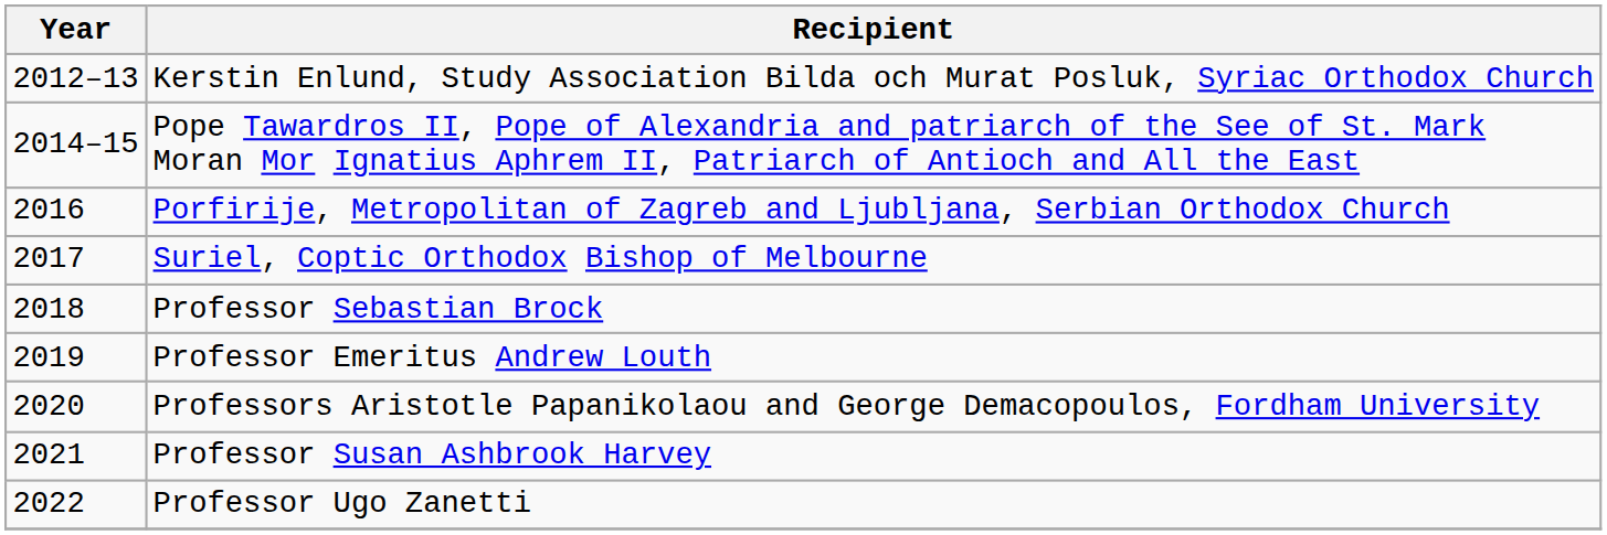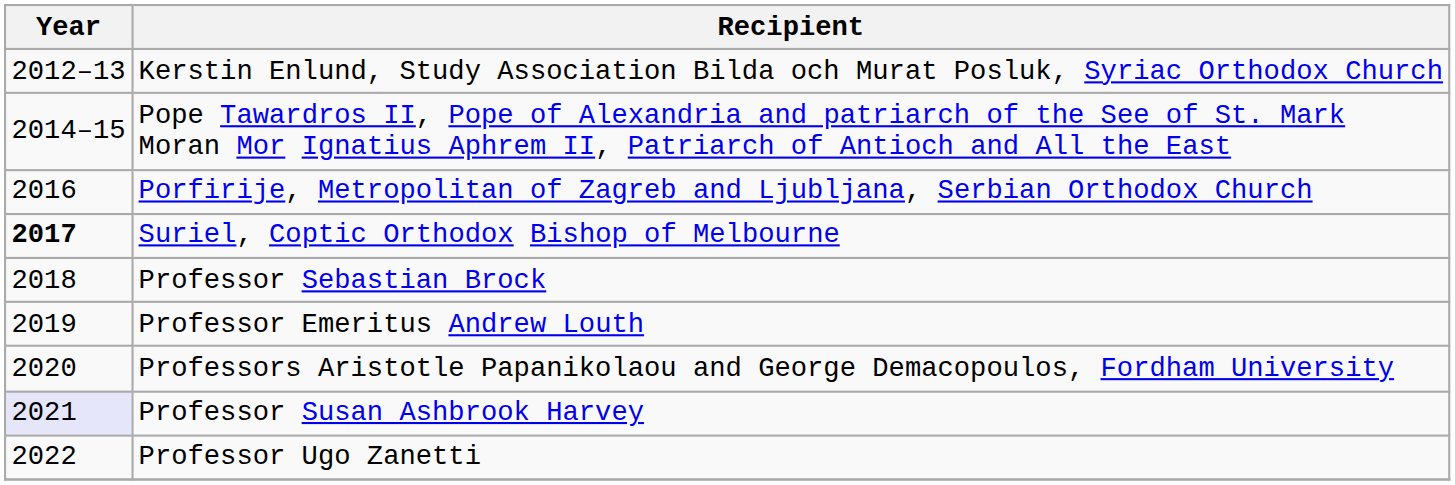Suriel, Coptic Orthodox Bishop of Melbourne | Year: normal -> bold
Professor Susan Ashbrook Harvey | Year: no background -> lavender background
